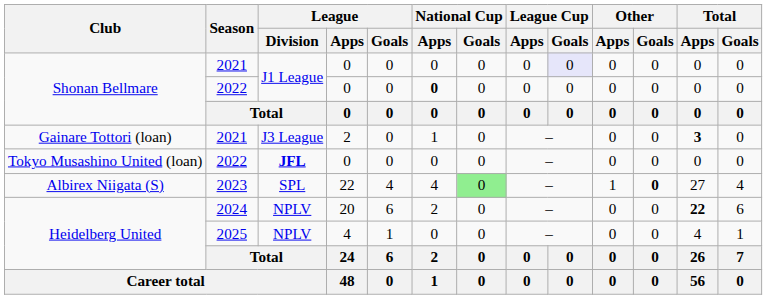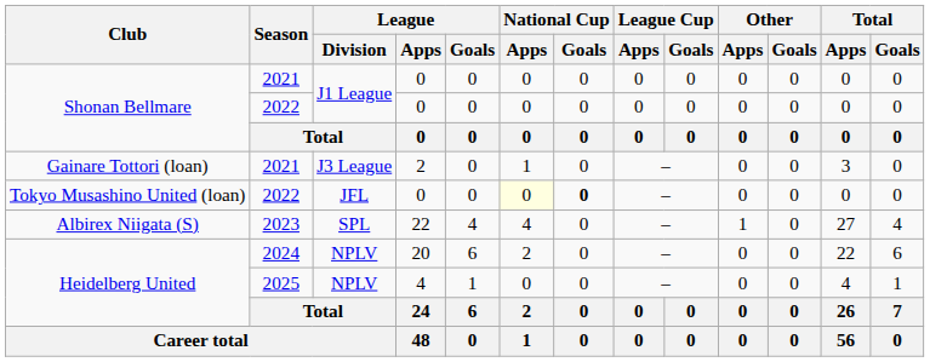Shonan Bellmare / 2021 | League Cup / Goals: lavender background -> no background
Shonan Bellmare / 2022 | National Cup / Apps: bold -> normal
Gainare Tottori (loan) | Total / Apps: bold -> normal
Tokyo Musashino United (loan) | League / Division: bold -> normal
Tokyo Musashino United (loan) | National Cup / Apps: no background -> lightyellow background
Tokyo Musashino United (loan) | National Cup / Goals: normal -> bold
Albirex Niigata (S) | National Cup / Goals: lightgreen background -> no background
Albirex Niigata (S) | Other / Goals: bold -> normal
Heidelberg United / 2024 | Total / Apps: bold -> normal
